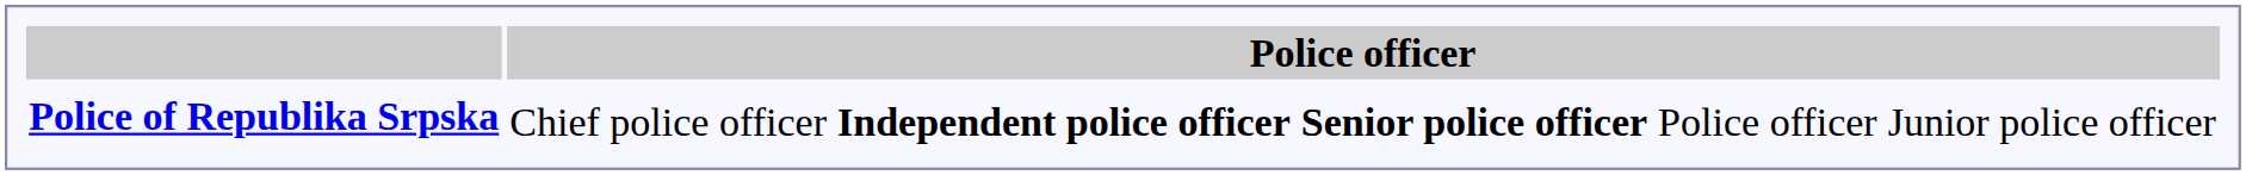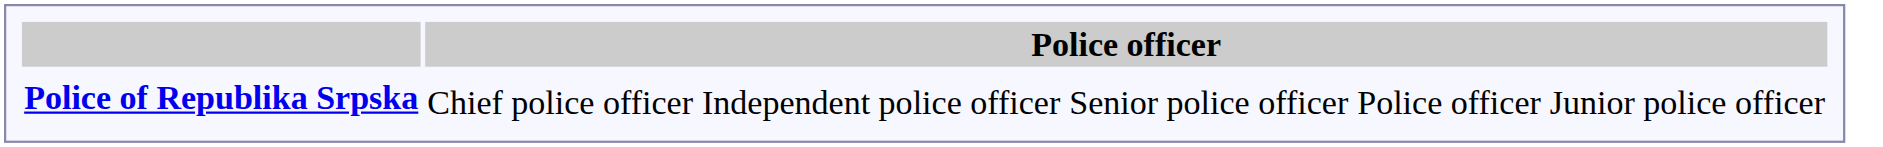Chief police officer | column 3: bold -> normal
Chief police officer | column 4: bold -> normal
